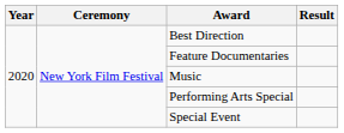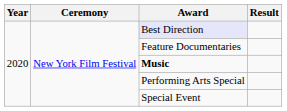Best Direction | Award: no background -> lavender background
Music | Award: normal -> bold
